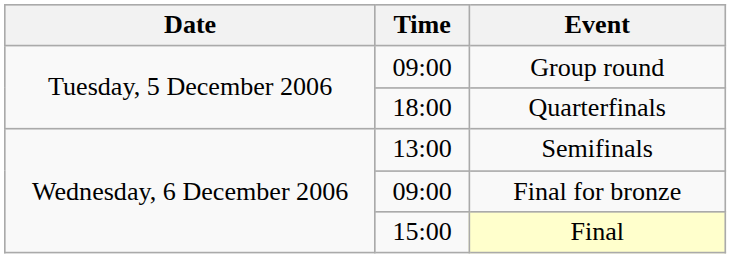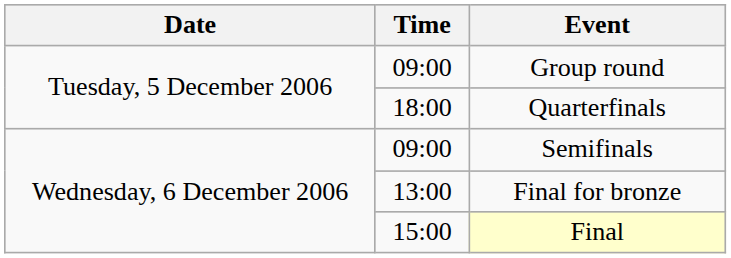Semifinals | Time: 13:00 -> 09:00
Final for bronze | Time: 09:00 -> 13:00
